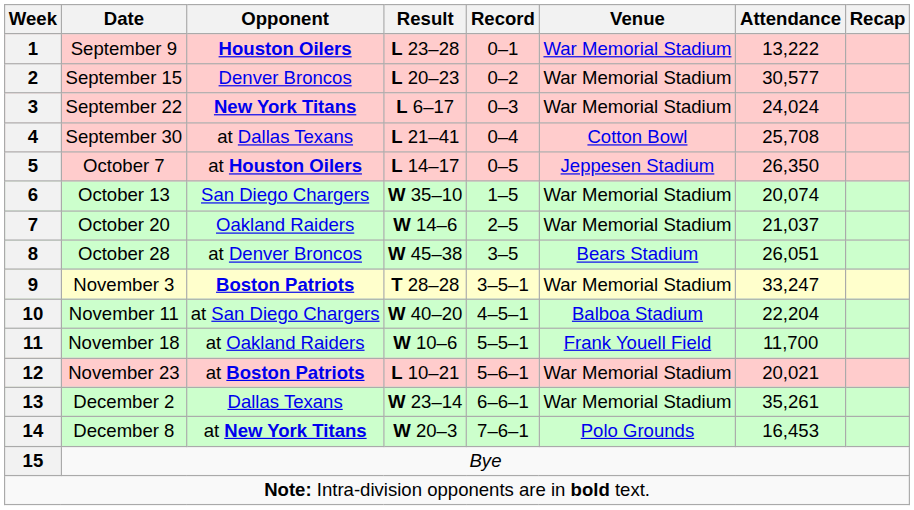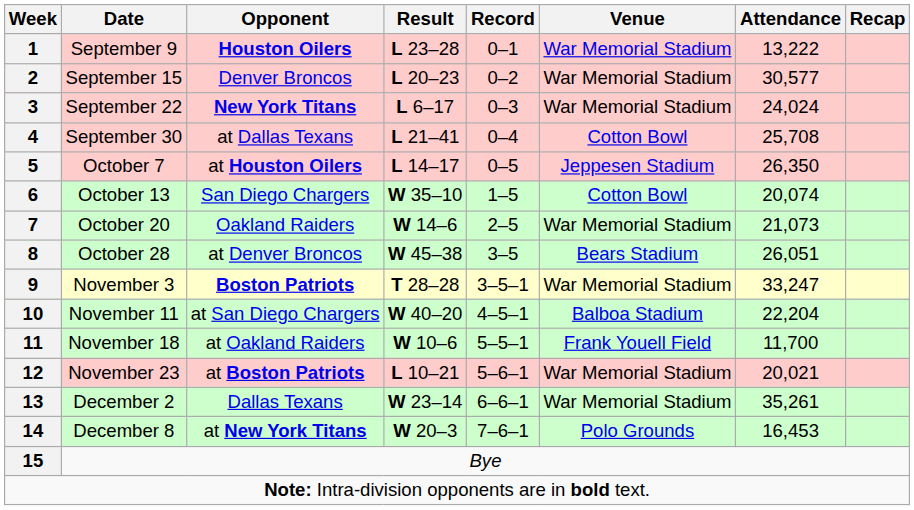6 | Venue: War Memorial Stadium -> Cotton Bowl
7 | Attendance: 21,037 -> 21,073
